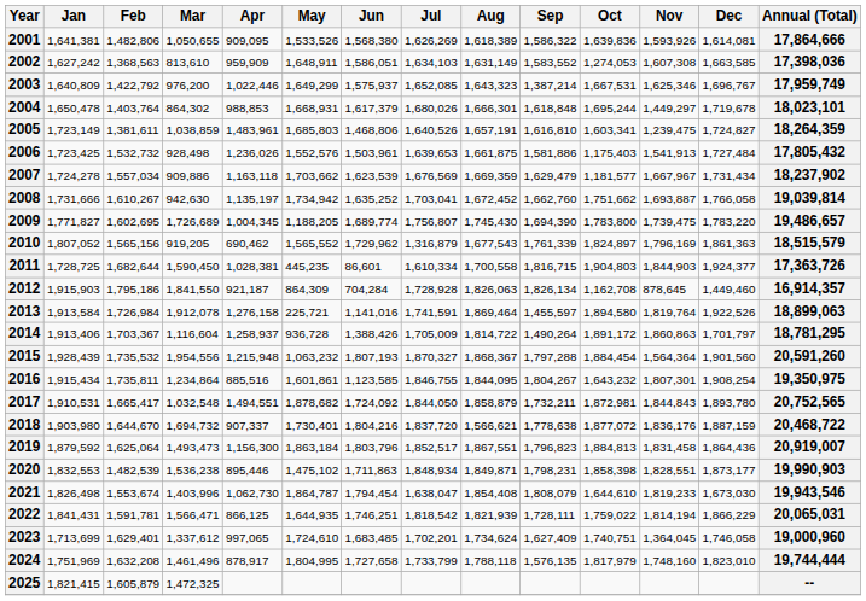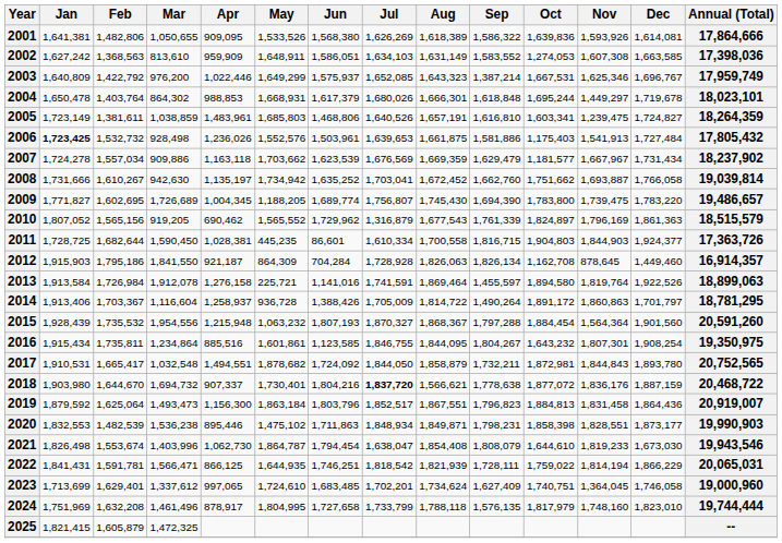2006 | Jan: normal -> bold
2018 | Jul: normal -> bold
